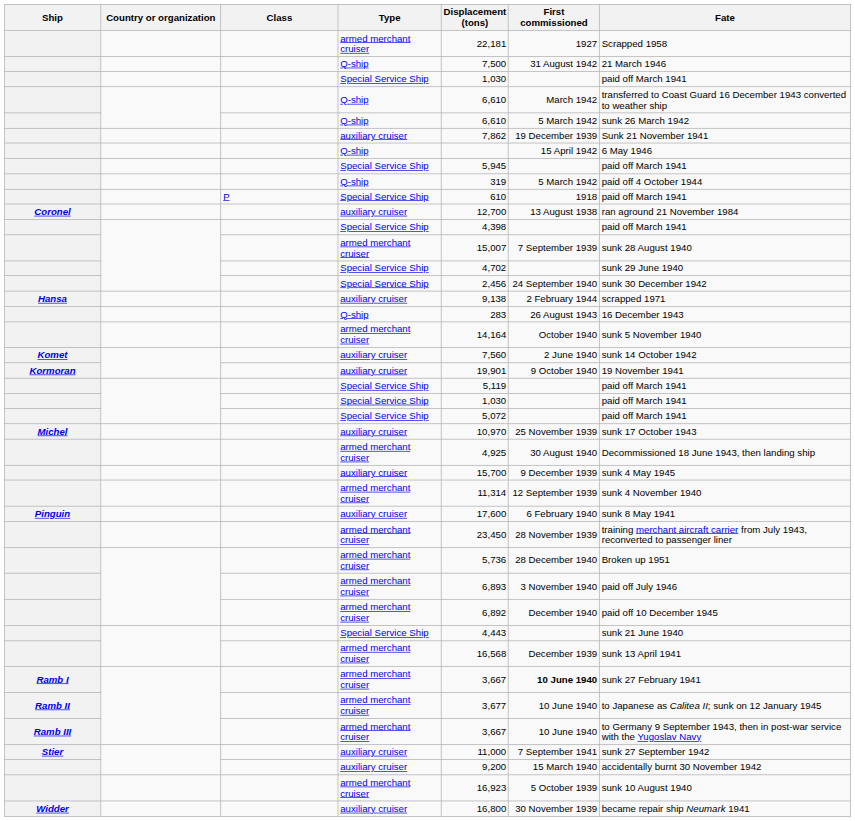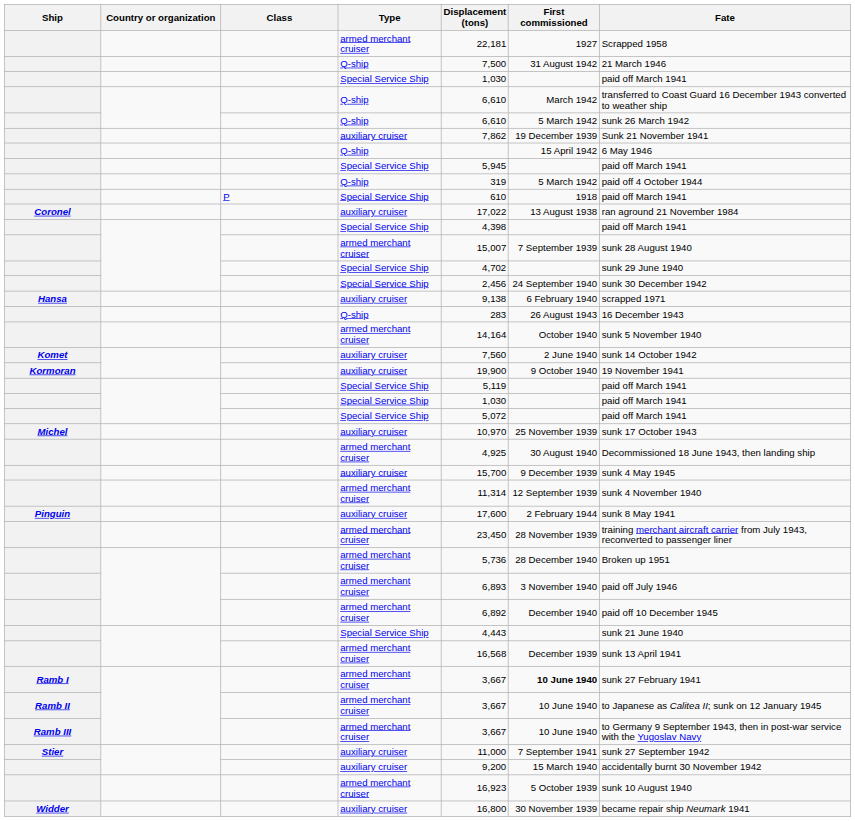Coronel | Displacement (tons): 12,700 -> 17,022
Hansa | First commissioned: 2 February 1944 -> 6 February 1940
Kormoran | Displacement (tons): 19,901 -> 19,900
Pinguin | First commissioned: 6 February 1940 -> 2 February 1944
Ramb II | Displacement (tons): 3,677 -> 3,667
